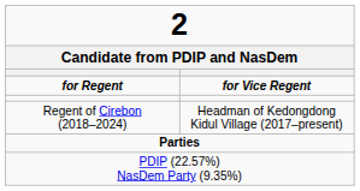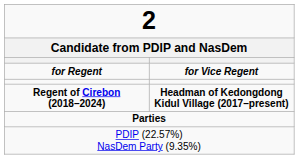row 6 | column 1: normal -> bold
row 6 | column 2: normal -> bold
